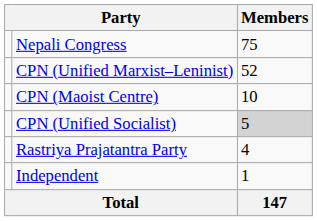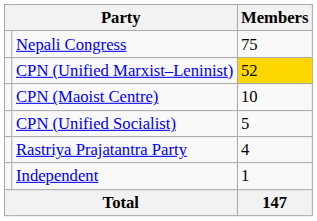CPN (Unified Marxist–Leninist) | Members: no background -> gold background
CPN (Unified Socialist) | Members: lightgrey background -> no background
